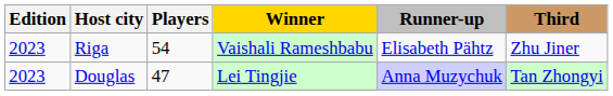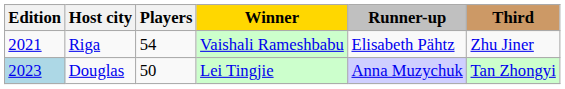Riga | Edition: 2023 -> 2021
Douglas | Edition: no background -> lightblue background
Douglas | Players: 47 -> 50
